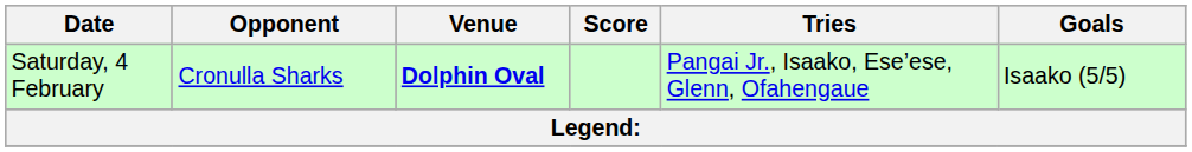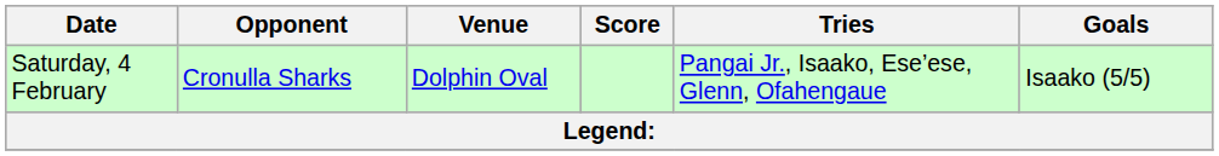Saturday, 4 February | Venue: bold -> normal
